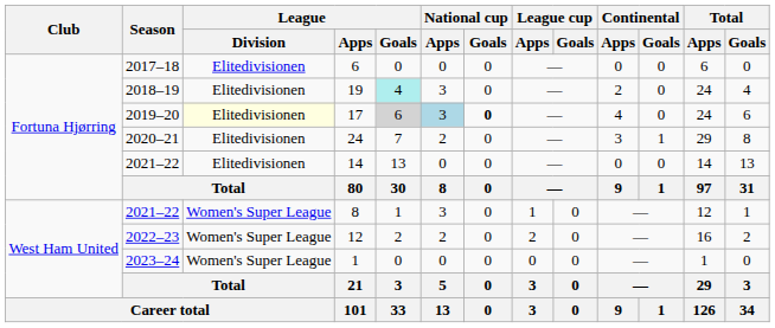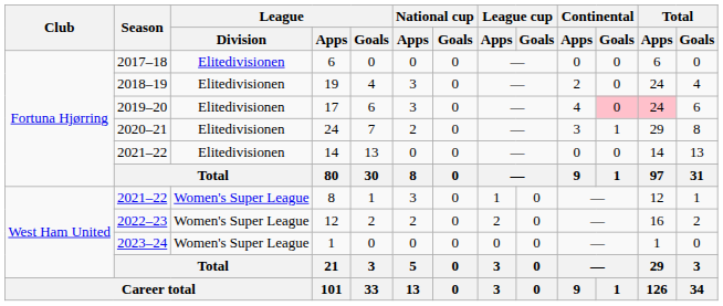19 | League / Goals: paleturquoise background -> no background
17 | League / Division: lightyellow background -> no background
17 | League / Goals: lightgrey background -> no background
17 | National cup / Apps: lightblue background -> no background
17 | National cup / Goals: bold -> normal
17 | Continental / Goals: no background -> pink background
17 | Total / Apps: no background -> pink background
